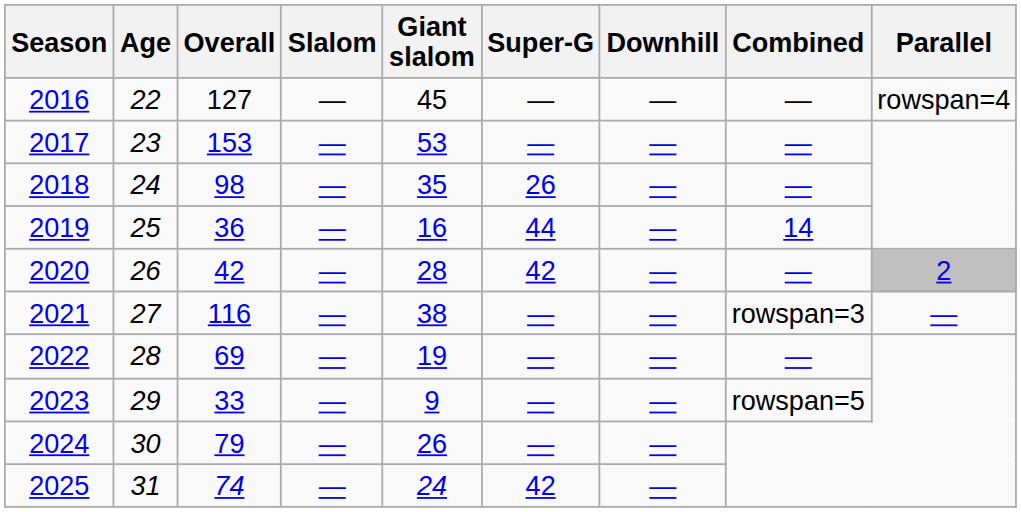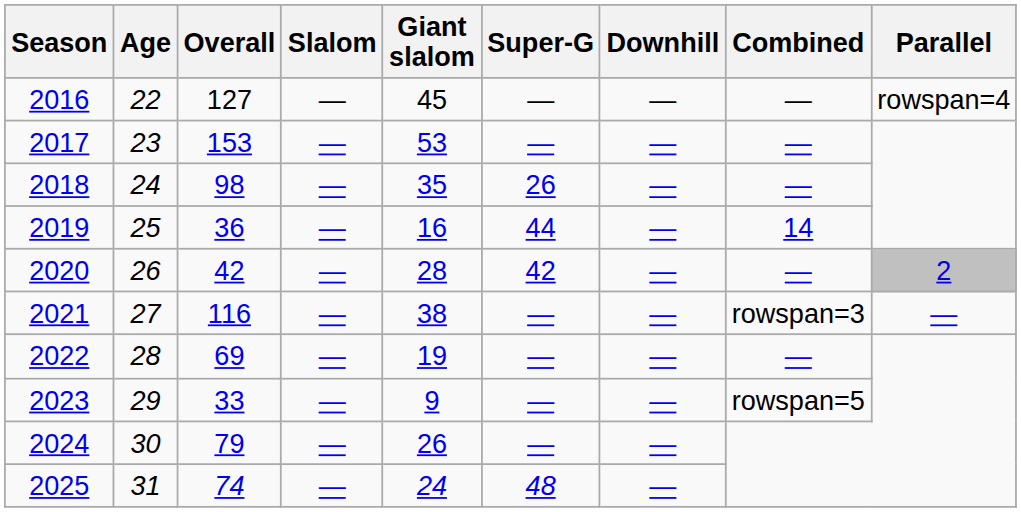2025 | Super-G: 42 -> 48
